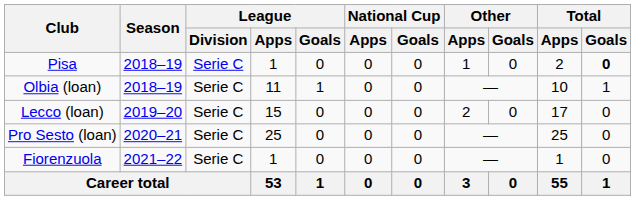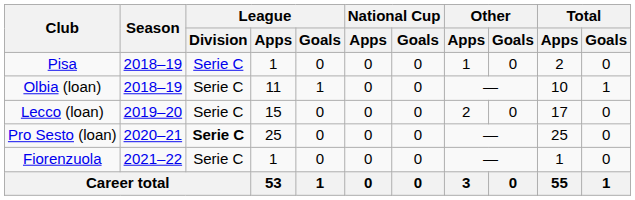Pisa | Total / Goals: bold -> normal
Pro Sesto (loan) | League / Division: normal -> bold
